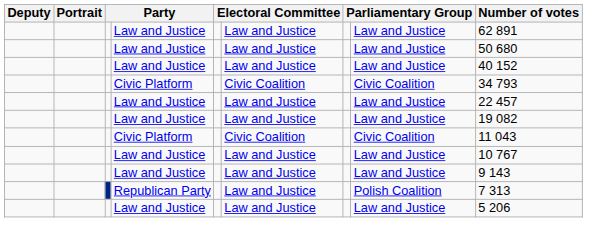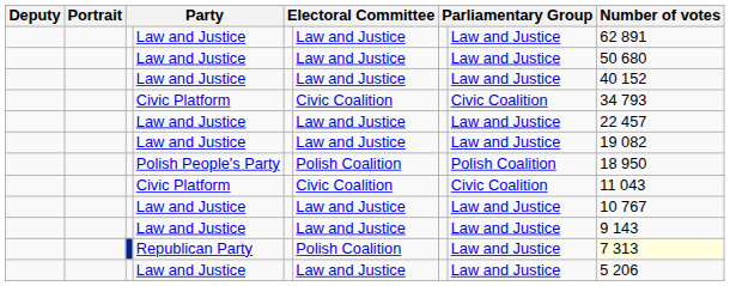+ row: Polish People's Party | Polish Coalition | Polish Coalition | 18 950
Republican Party | column 6: Law and Justice -> Polish Coalition
Republican Party | column 8: Polish Coalition -> Law and Justice
Republican Party | Number of votes: no background -> lightyellow background
